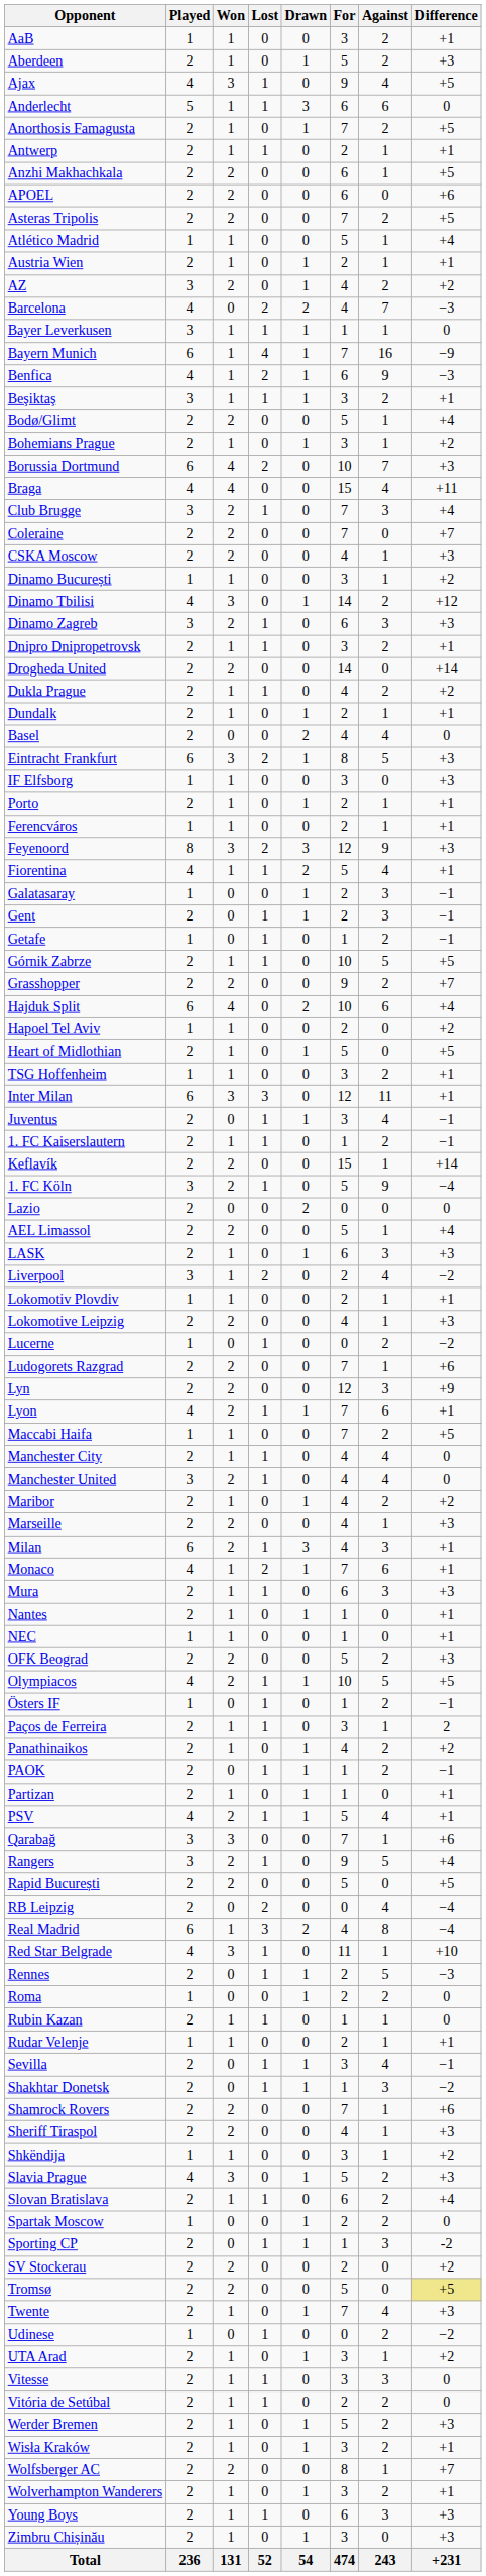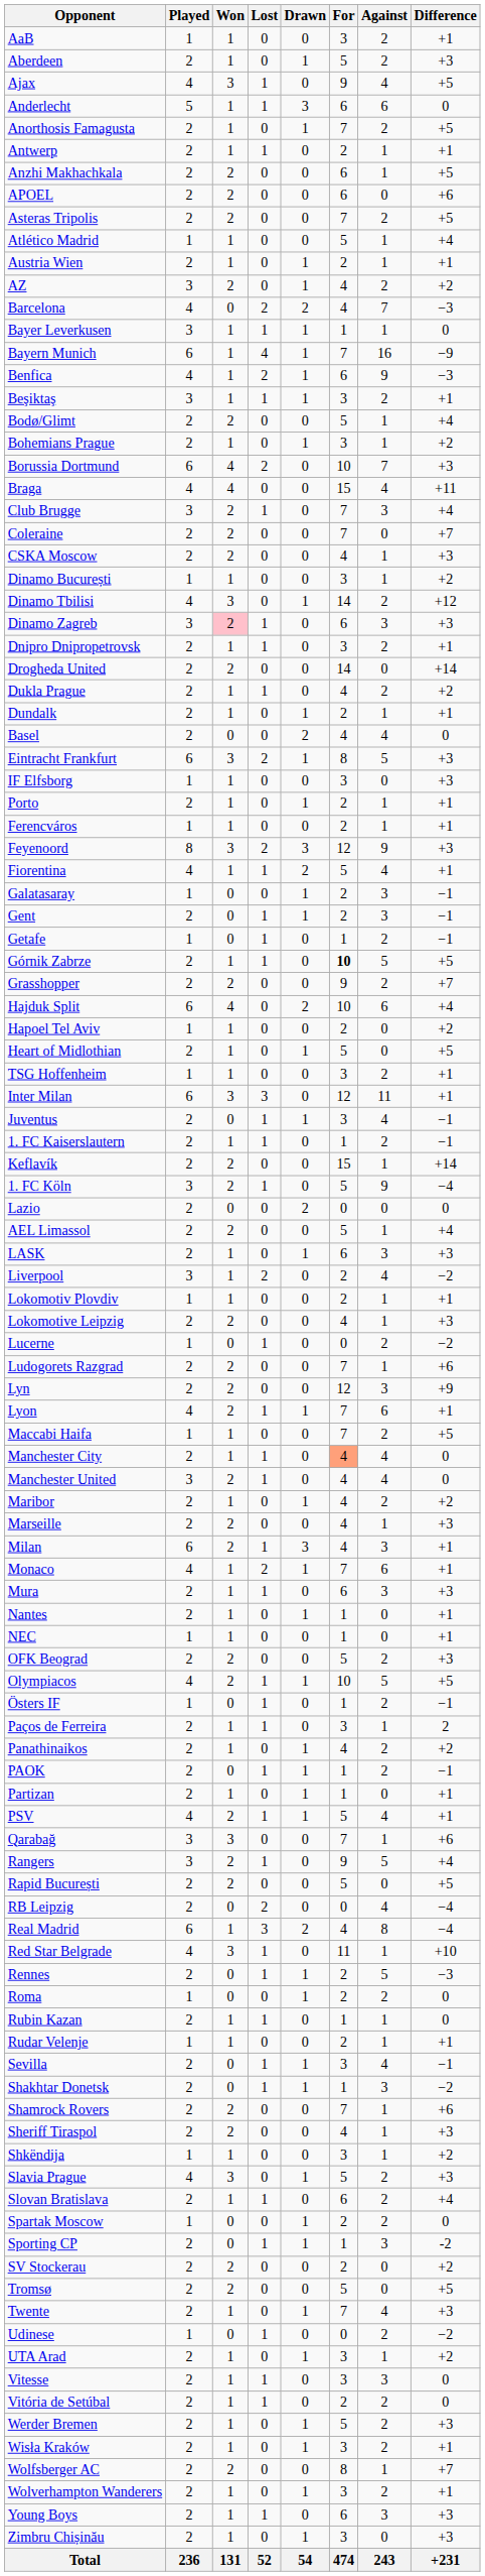Dinamo Zagreb | Won: no background -> pink background
Górnik Zabrze | For: normal -> bold
Manchester City | For: no background -> lightsalmon background
Tromsø | Difference: khaki background -> no background
